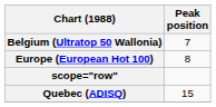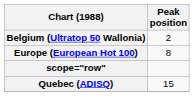Belgium (Ultratop 50 Wallonia) | Peak position: 7 -> 2
